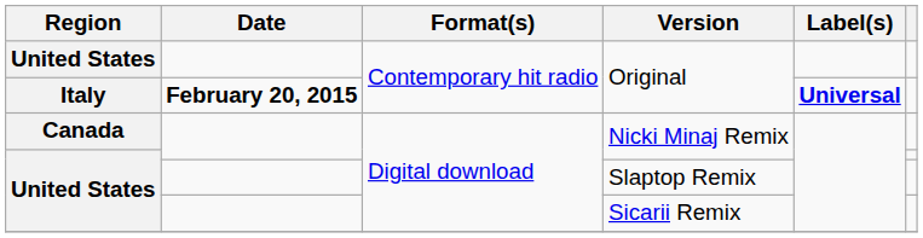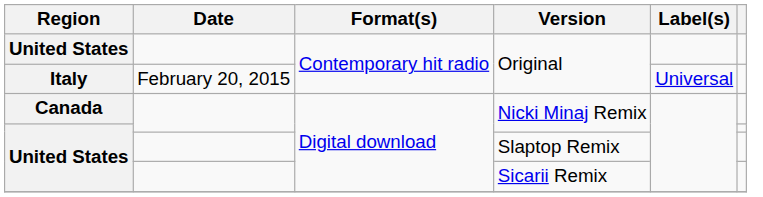Italy / Original | Date: bold -> normal
Italy / Original | Label(s): bold -> normal
